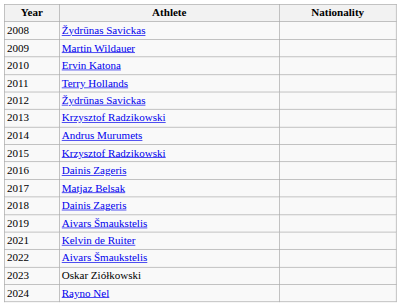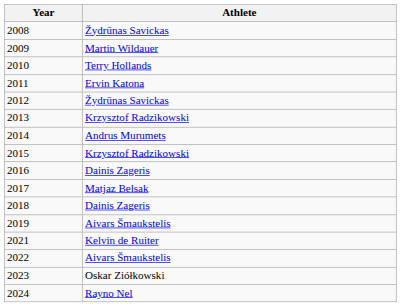- column: Nationality
2010 | Athlete: Ervin Katona -> Terry Hollands
2011 | Athlete: Terry Hollands -> Ervin Katona
